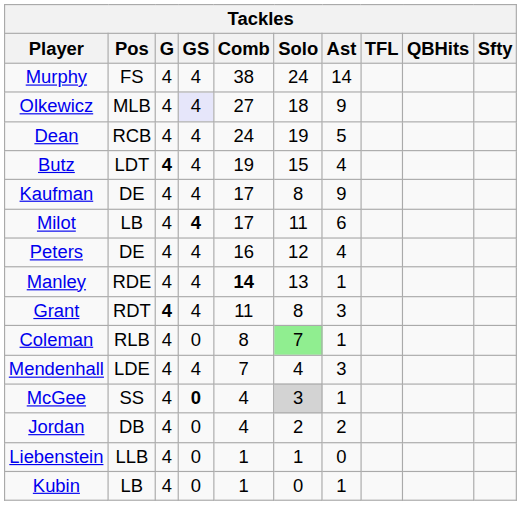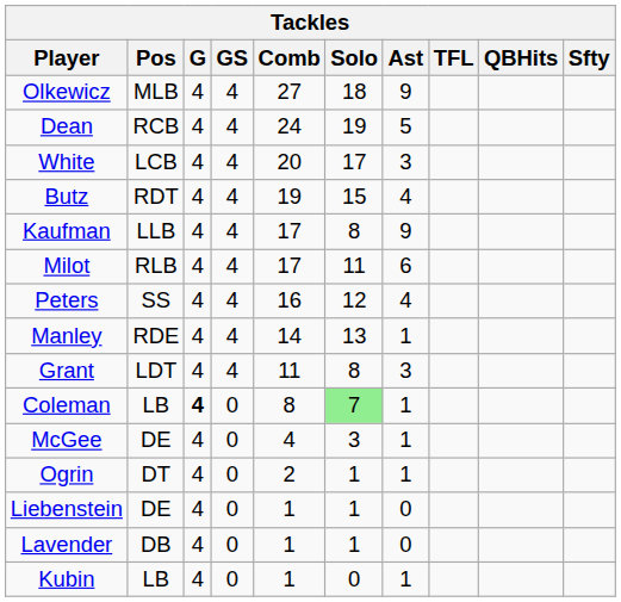- row: Murphy | FS | 4 | 4 | 38 | 24 | 14
Olkewicz | GS: lavender background -> no background
+ row: White | LCB | 4 | 4 | 20 | 17 | 3
Butz | Pos: LDT -> RDT
Butz | G: bold -> normal
Kaufman | Pos: DE -> LLB
Milot | Pos: LB -> RLB
Milot | GS: bold -> normal
Peters | Pos: DE -> SS
Manley | Comb: bold -> normal
Grant | Pos: RDT -> LDT
Grant | G: bold -> normal
Coleman | Pos: RLB -> LB
Coleman | G: normal -> bold
- row: Mendenhall | LDE | 4 | 4 | 7 | 4 | 3
McGee | Pos: SS -> DE
McGee | GS: bold -> normal
McGee | Solo: lightgrey background -> no background
- row: Jordan | DB | 4 | 0 | 4 | 2 | 2
+ row: Ogrin | DT | 4 | 0 | 2 | 1 | 1
Liebenstein | Pos: LLB -> DE
+ row: Lavender | DB | 4 | 0 | 1 | 1 | 0
